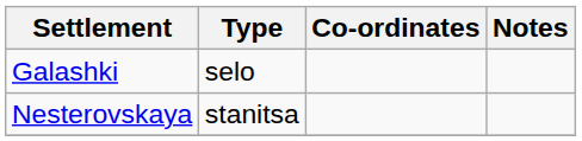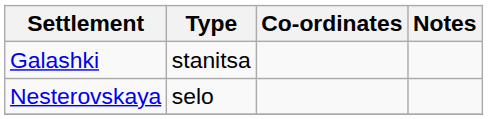Galashki | Type: selo -> stanitsa
Nesterovskaya | Type: stanitsa -> selo
